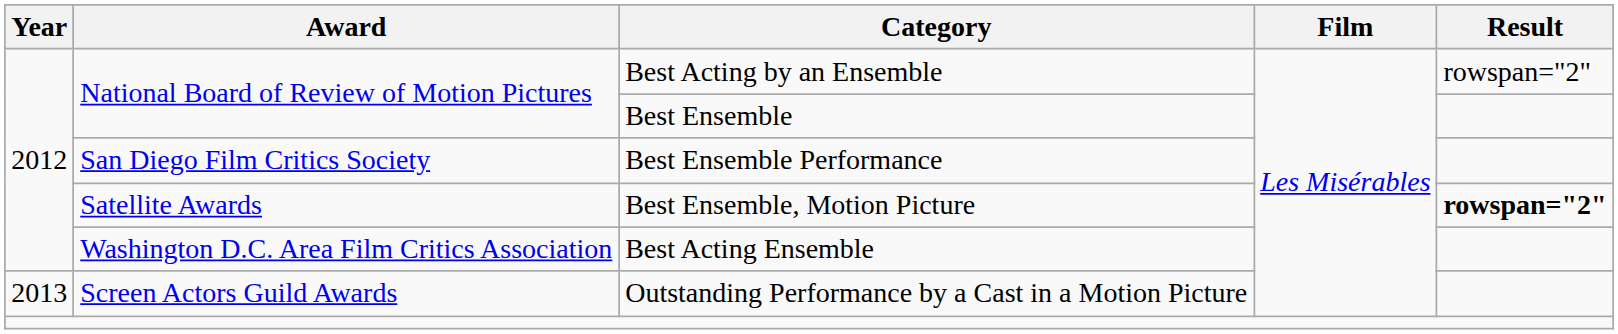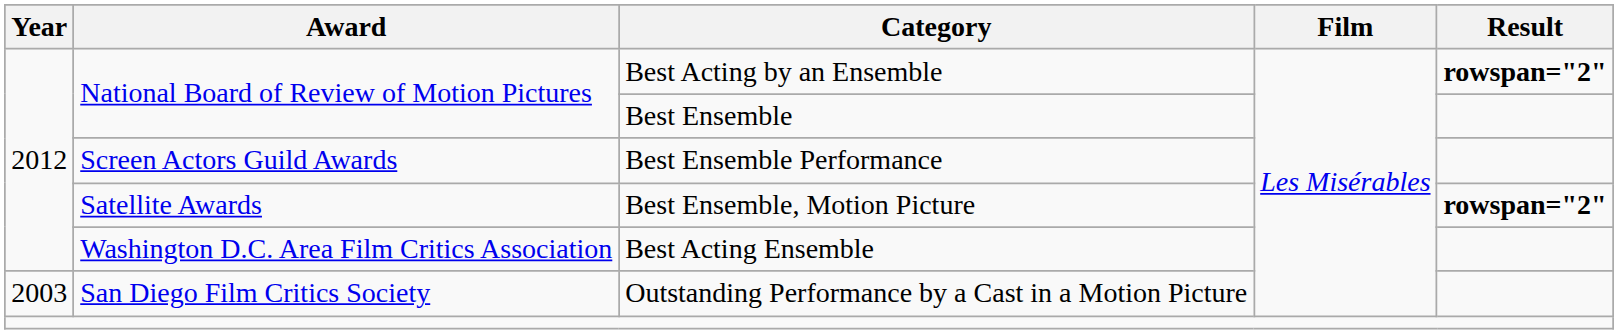Best Acting by an Ensemble | Result: normal -> bold
Best Ensemble Performance | Award: San Diego Film Critics Society -> Screen Actors Guild Awards
Outstanding Performance by a Cast in a Motion Picture | Year: 2013 -> 2003
Outstanding Performance by a Cast in a Motion Picture | Award: Screen Actors Guild Awards -> San Diego Film Critics Society
